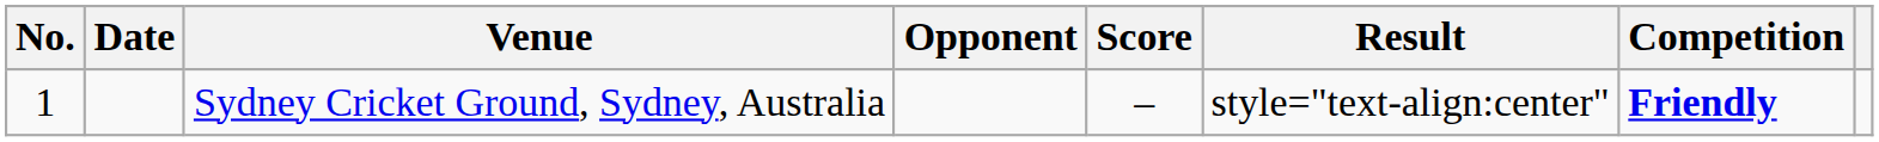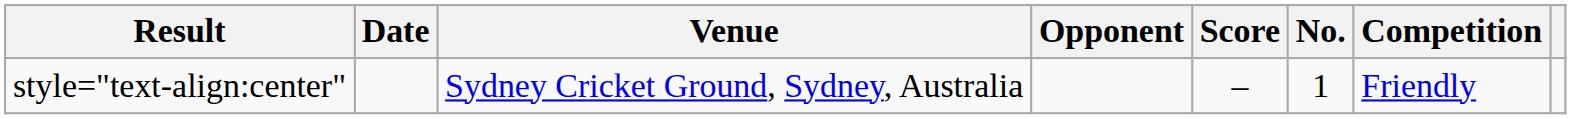columns swapped: No. <-> Result
Sydney Cricket Ground, Sydney, Australia | Competition: bold -> normal
